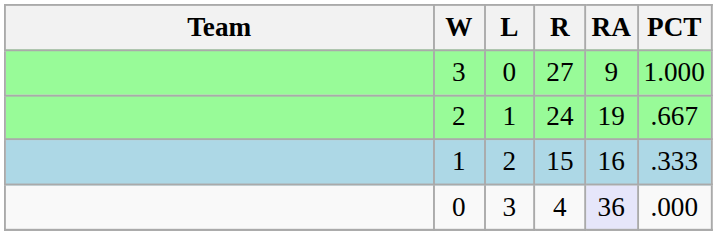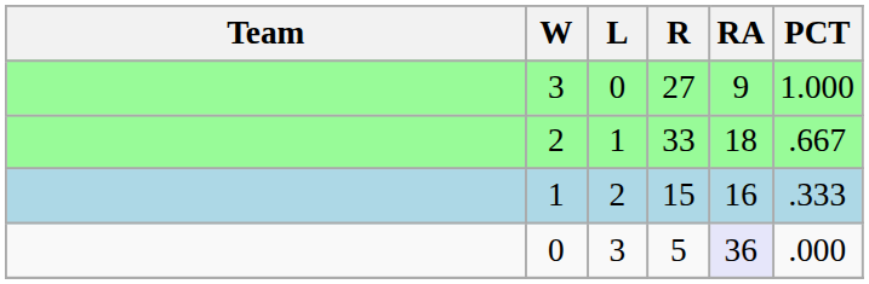row 3 | R: 24 -> 33
row 3 | RA: 19 -> 18
row 5 | R: 4 -> 5
